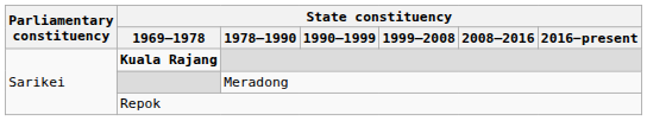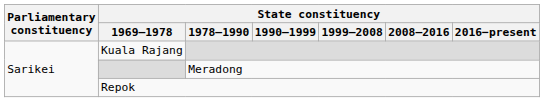Kuala Rajang | State constituency / 1969–1978: bold -> normal
